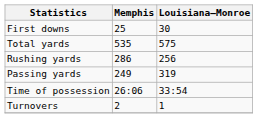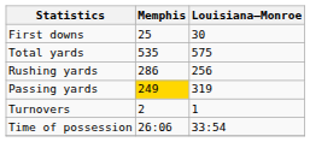Passing yards | Memphis: no background -> gold background
rows swapped: Turnovers <-> Time of possession
